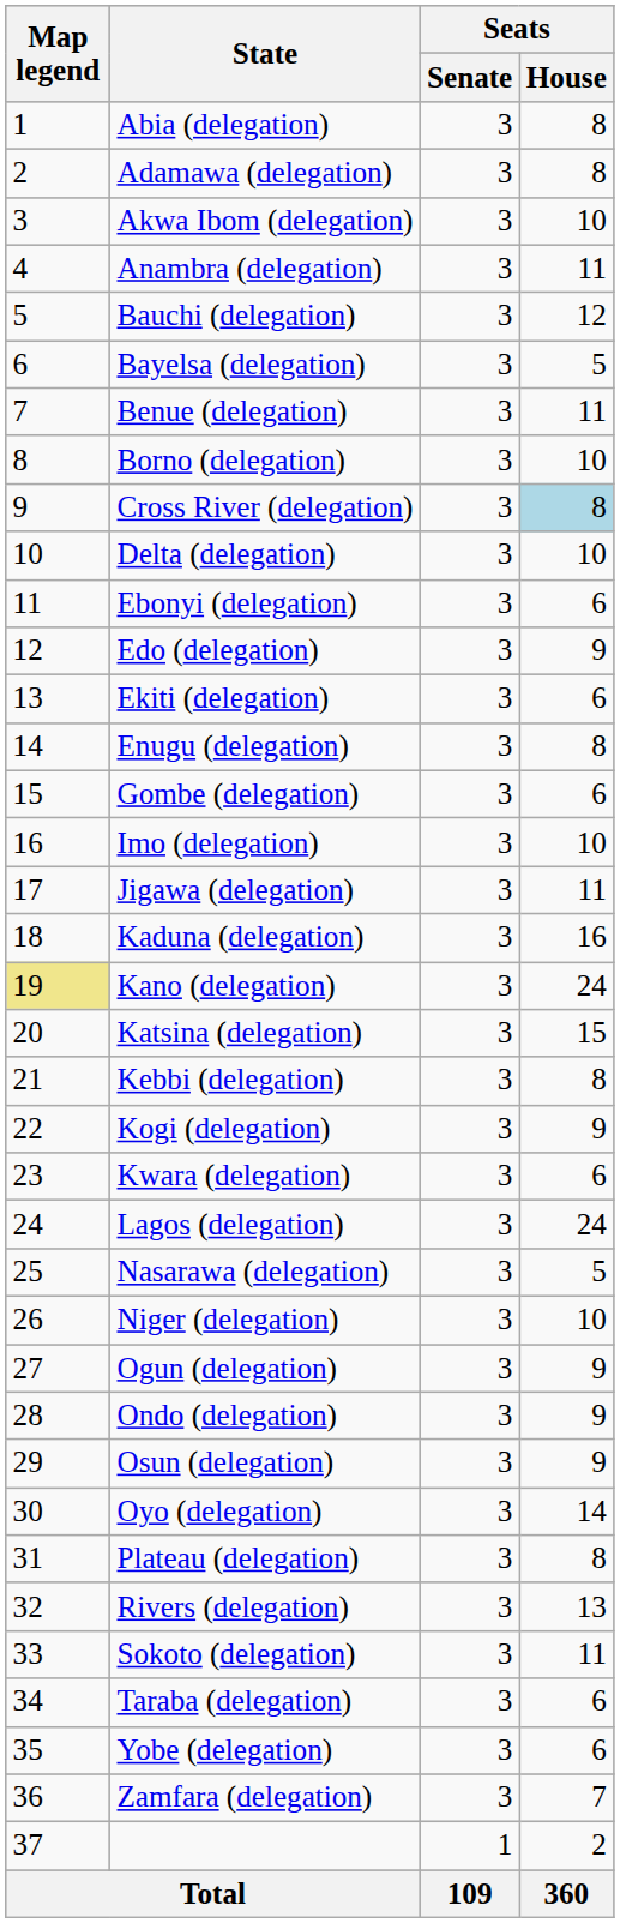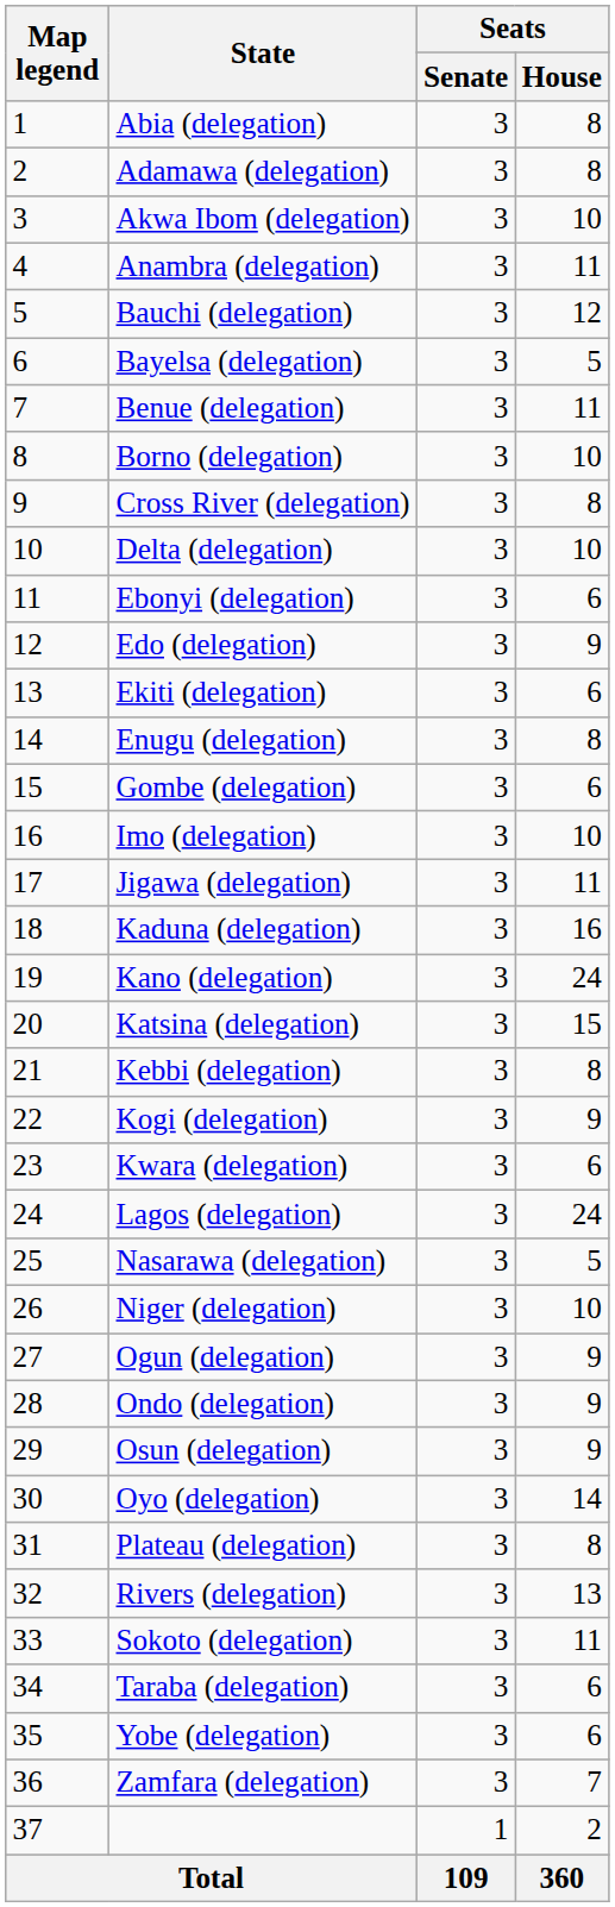Cross River (delegation) | Seats / House: lightblue background -> no background
Kano (delegation) | Map legend: khaki background -> no background
